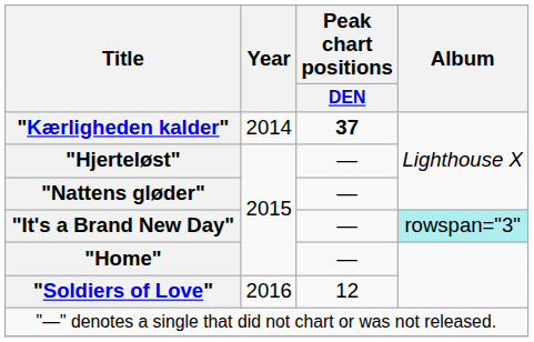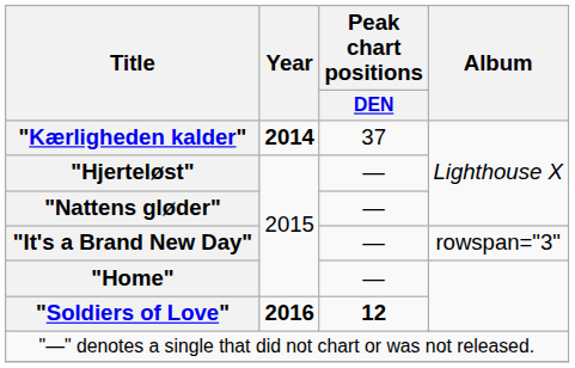"Kærligheden kalder" | Year: normal -> bold
"Kærligheden kalder" | Peak chart positions / DEN: bold -> normal
"It's a Brand New Day" | Album: paleturquoise background -> no background
"Soldiers of Love" | Year: normal -> bold
"Soldiers of Love" | Peak chart positions / DEN: normal -> bold
